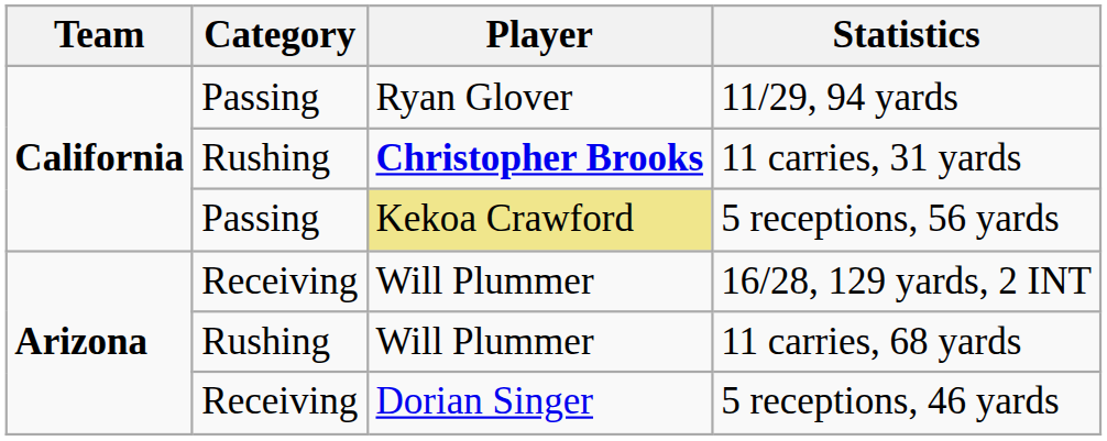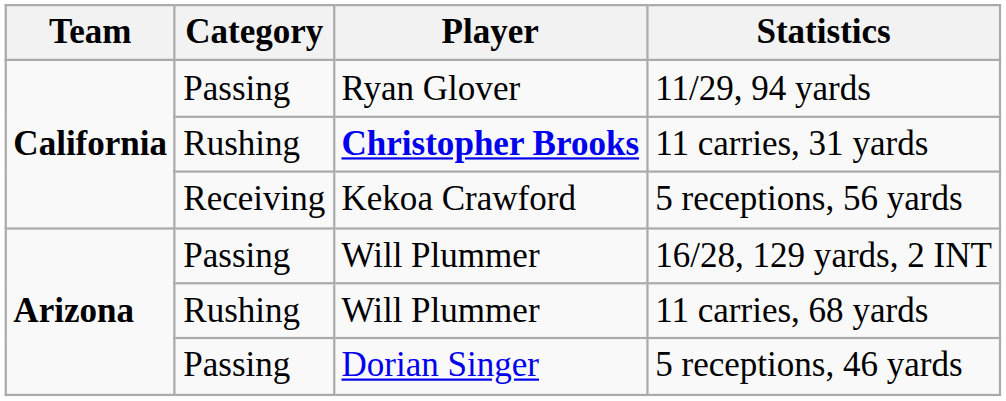5 receptions, 56 yards | Category: Passing -> Receiving
5 receptions, 56 yards | Player: khaki background -> no background
16/28, 129 yards, 2 INT | Category: Receiving -> Passing
5 receptions, 46 yards | Category: Receiving -> Passing
